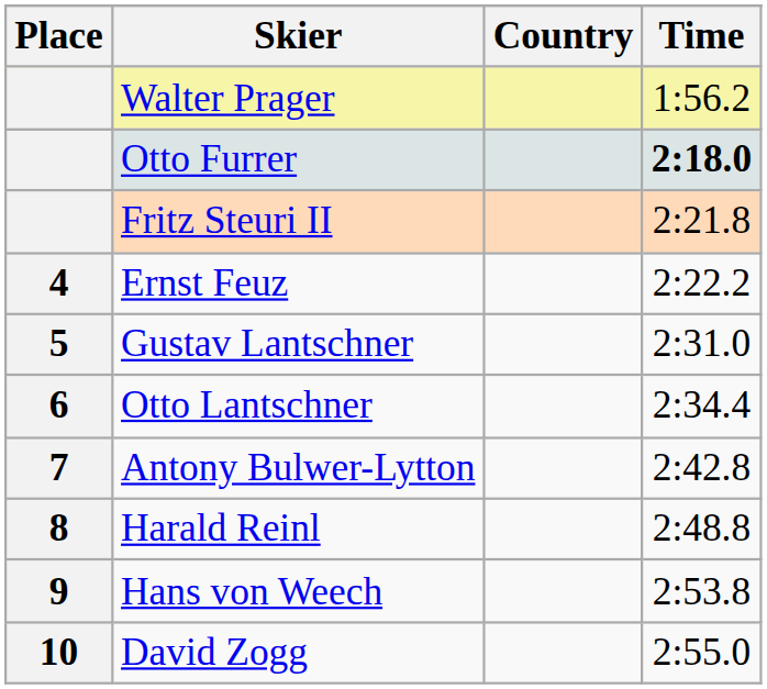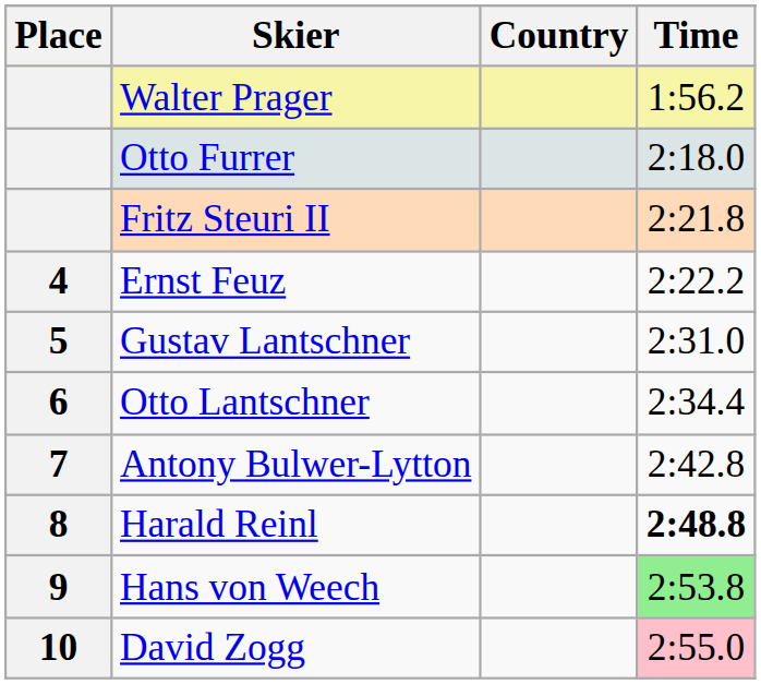Otto Furrer | Time: bold -> normal
Harald Reinl | Time: normal -> bold
Hans von Weech | Time: no background -> lightgreen background
David Zogg | Time: no background -> pink background
